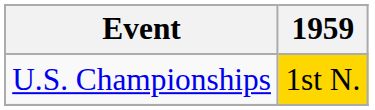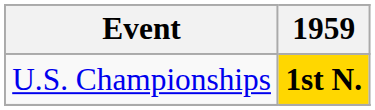U.S. Championships | 1959: normal -> bold
